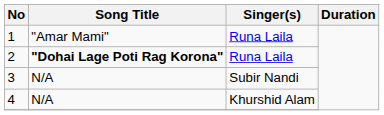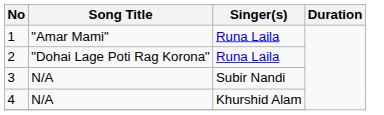2 | Song Title: bold -> normal
